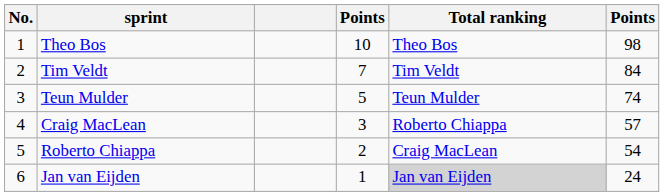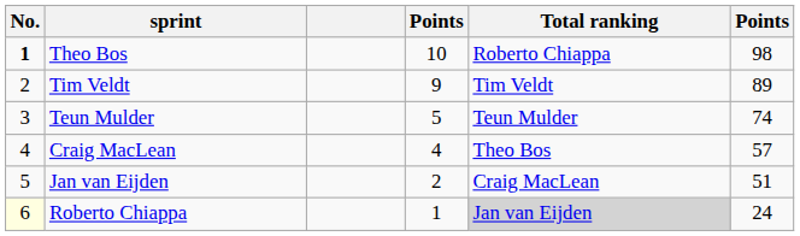row 2 | No.: normal -> bold
row 2 | Total ranking: Theo Bos -> Roberto Chiappa
row 3 | column 4: 7 -> 9
row 3 | column 6: 84 -> 89
row 5 | column 4: 3 -> 4
row 5 | Total ranking: Roberto Chiappa -> Theo Bos
row 6 | sprint: Roberto Chiappa -> Jan van Eijden
row 6 | column 6: 54 -> 51
row 7 | No.: no background -> lightyellow background
row 7 | sprint: Jan van Eijden -> Roberto Chiappa
